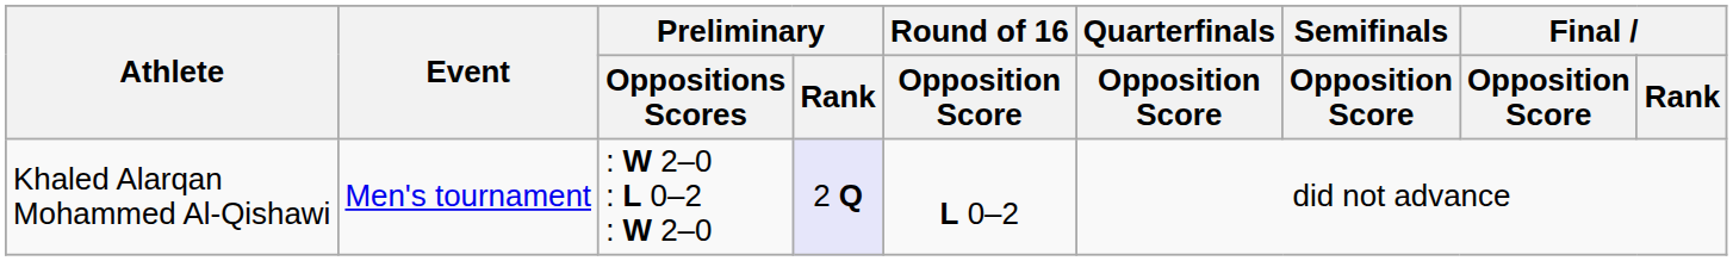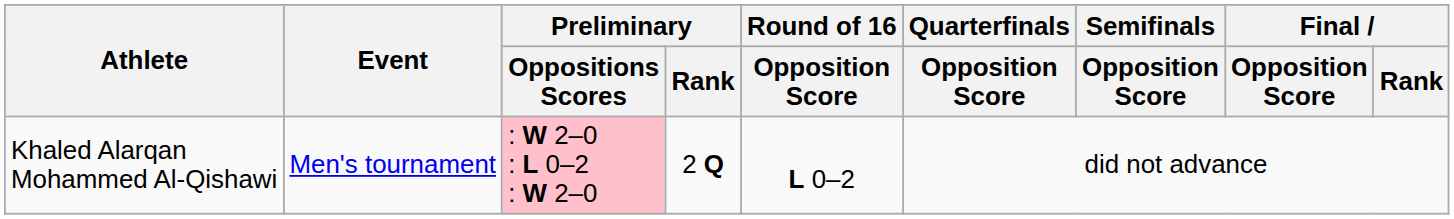Khaled Alarqan Mohammed Al-Qishawi | Preliminary / Oppositions Scores: no background -> pink background
Khaled Alarqan Mohammed Al-Qishawi | Preliminary / Rank: lavender background -> no background
